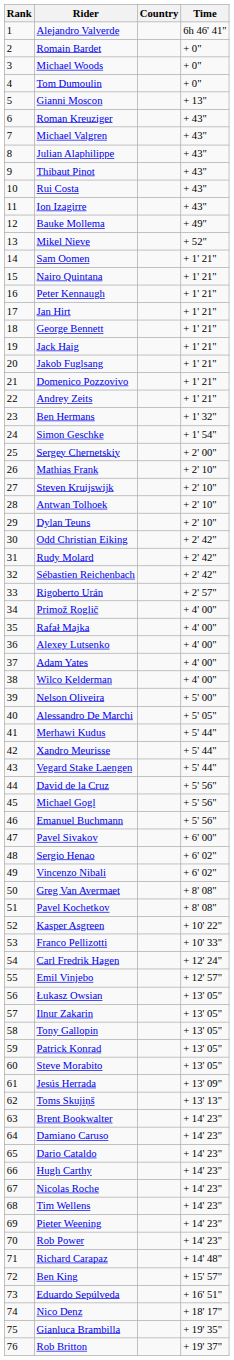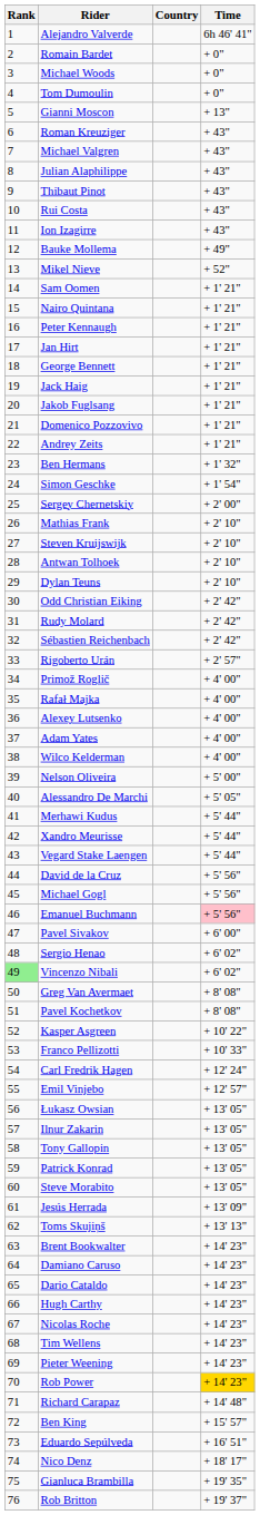Emanuel Buchmann | Time: no background -> pink background
Vincenzo Nibali | Rank: no background -> lightgreen background
Rob Power | Time: no background -> gold background
